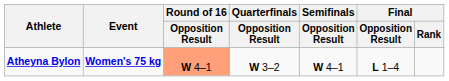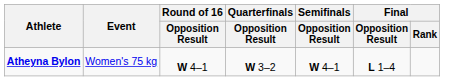Atheyna Bylon | Event: bold -> normal
Atheyna Bylon | Round of 16 / Opposition Result: lightsalmon background -> no background
